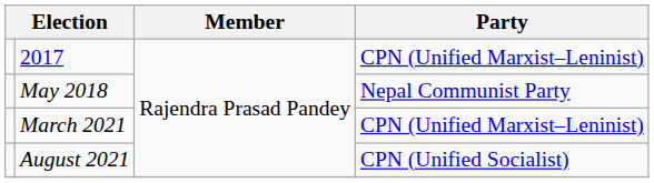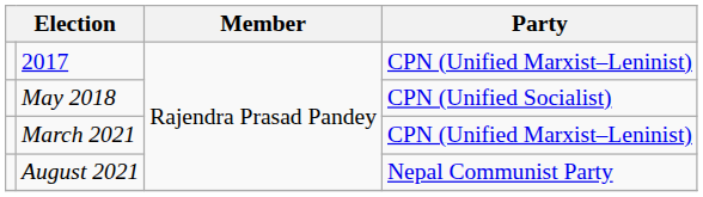May 2018 | Party: Nepal Communist Party -> CPN (Unified Socialist)
August 2021 | Party: CPN (Unified Socialist) -> Nepal Communist Party
